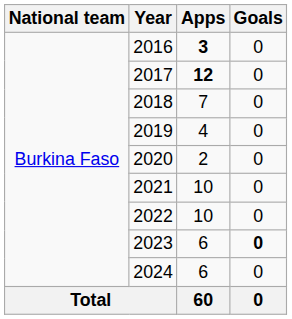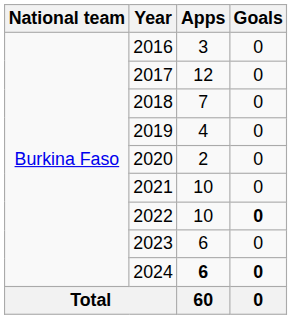2016 | Apps: bold -> normal
2017 | Apps: bold -> normal
2022 | Goals: normal -> bold
2023 | Goals: bold -> normal
2024 | Apps: normal -> bold
2024 | Goals: normal -> bold
